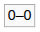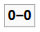row 1 | column 1: normal -> bold
